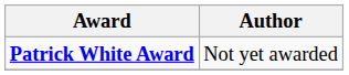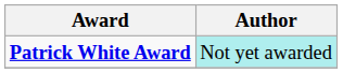Patrick White Award | Author: no background -> paleturquoise background
